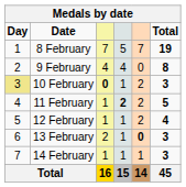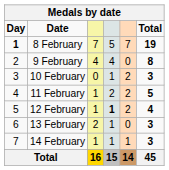8 February | Day: normal -> bold
10 February | Day: khaki background -> no background
10 February | column 3: bold -> normal
11 February | column 4: bold -> normal
12 February | column 4: normal -> bold
13 February | column 5: bold -> normal
